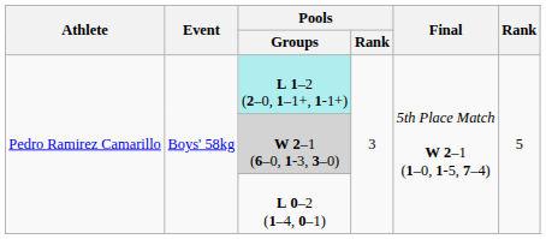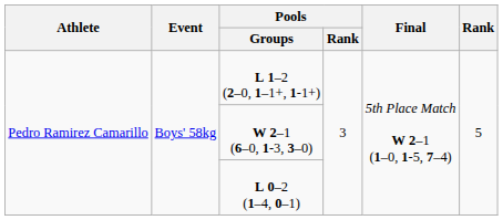L 1–2 (2–0, 1–1+, 1-1+) | Pools / Groups: paleturquoise background -> no background
W 2–1 (6–0, 1-3, 3–0) | Pools / Groups: lightgrey background -> no background
